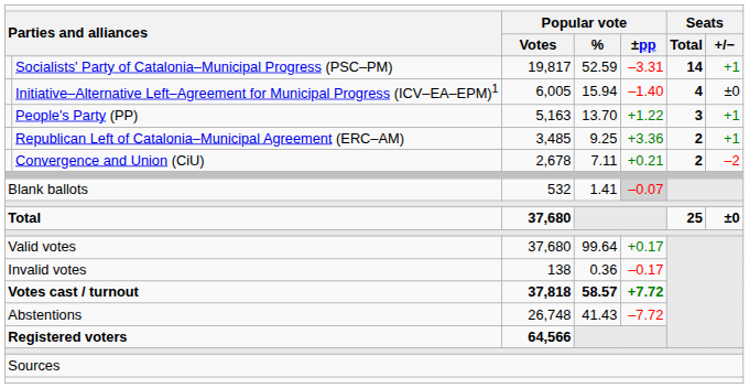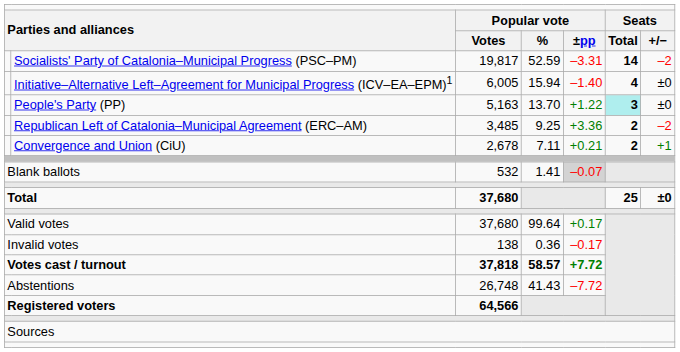Socialists' Party of Catalonia–Municipal Progress (PSC–PM) | column 7: +1 -> –2
People's Party (PP) | column 6: no background -> paleturquoise background
People's Party (PP) | column 7: +1 -> ±0
Republican Left of Catalonia–Municipal Agreement (ERC–AM) | column 7: +1 -> –2
Convergence and Union (CiU) | column 7: –2 -> +1
